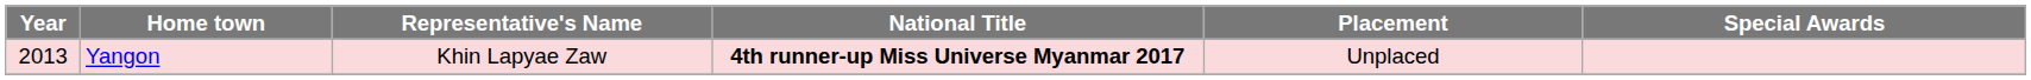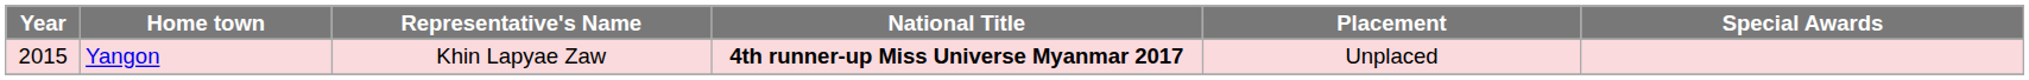Yangon | Year: 2013 -> 2015
